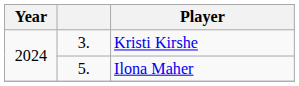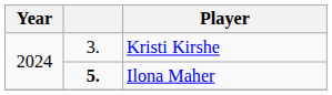Ilona Maher | column 2: normal -> bold
